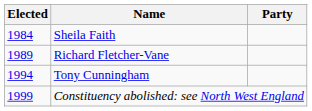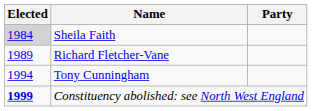Sheila Faith | Elected: no background -> lightgrey background
Constituency abolished: see North West England | Elected: normal -> bold
